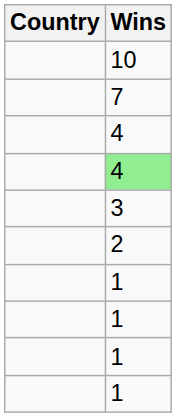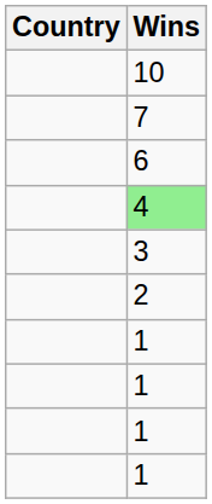row 4 | Wins: 4 -> 6
